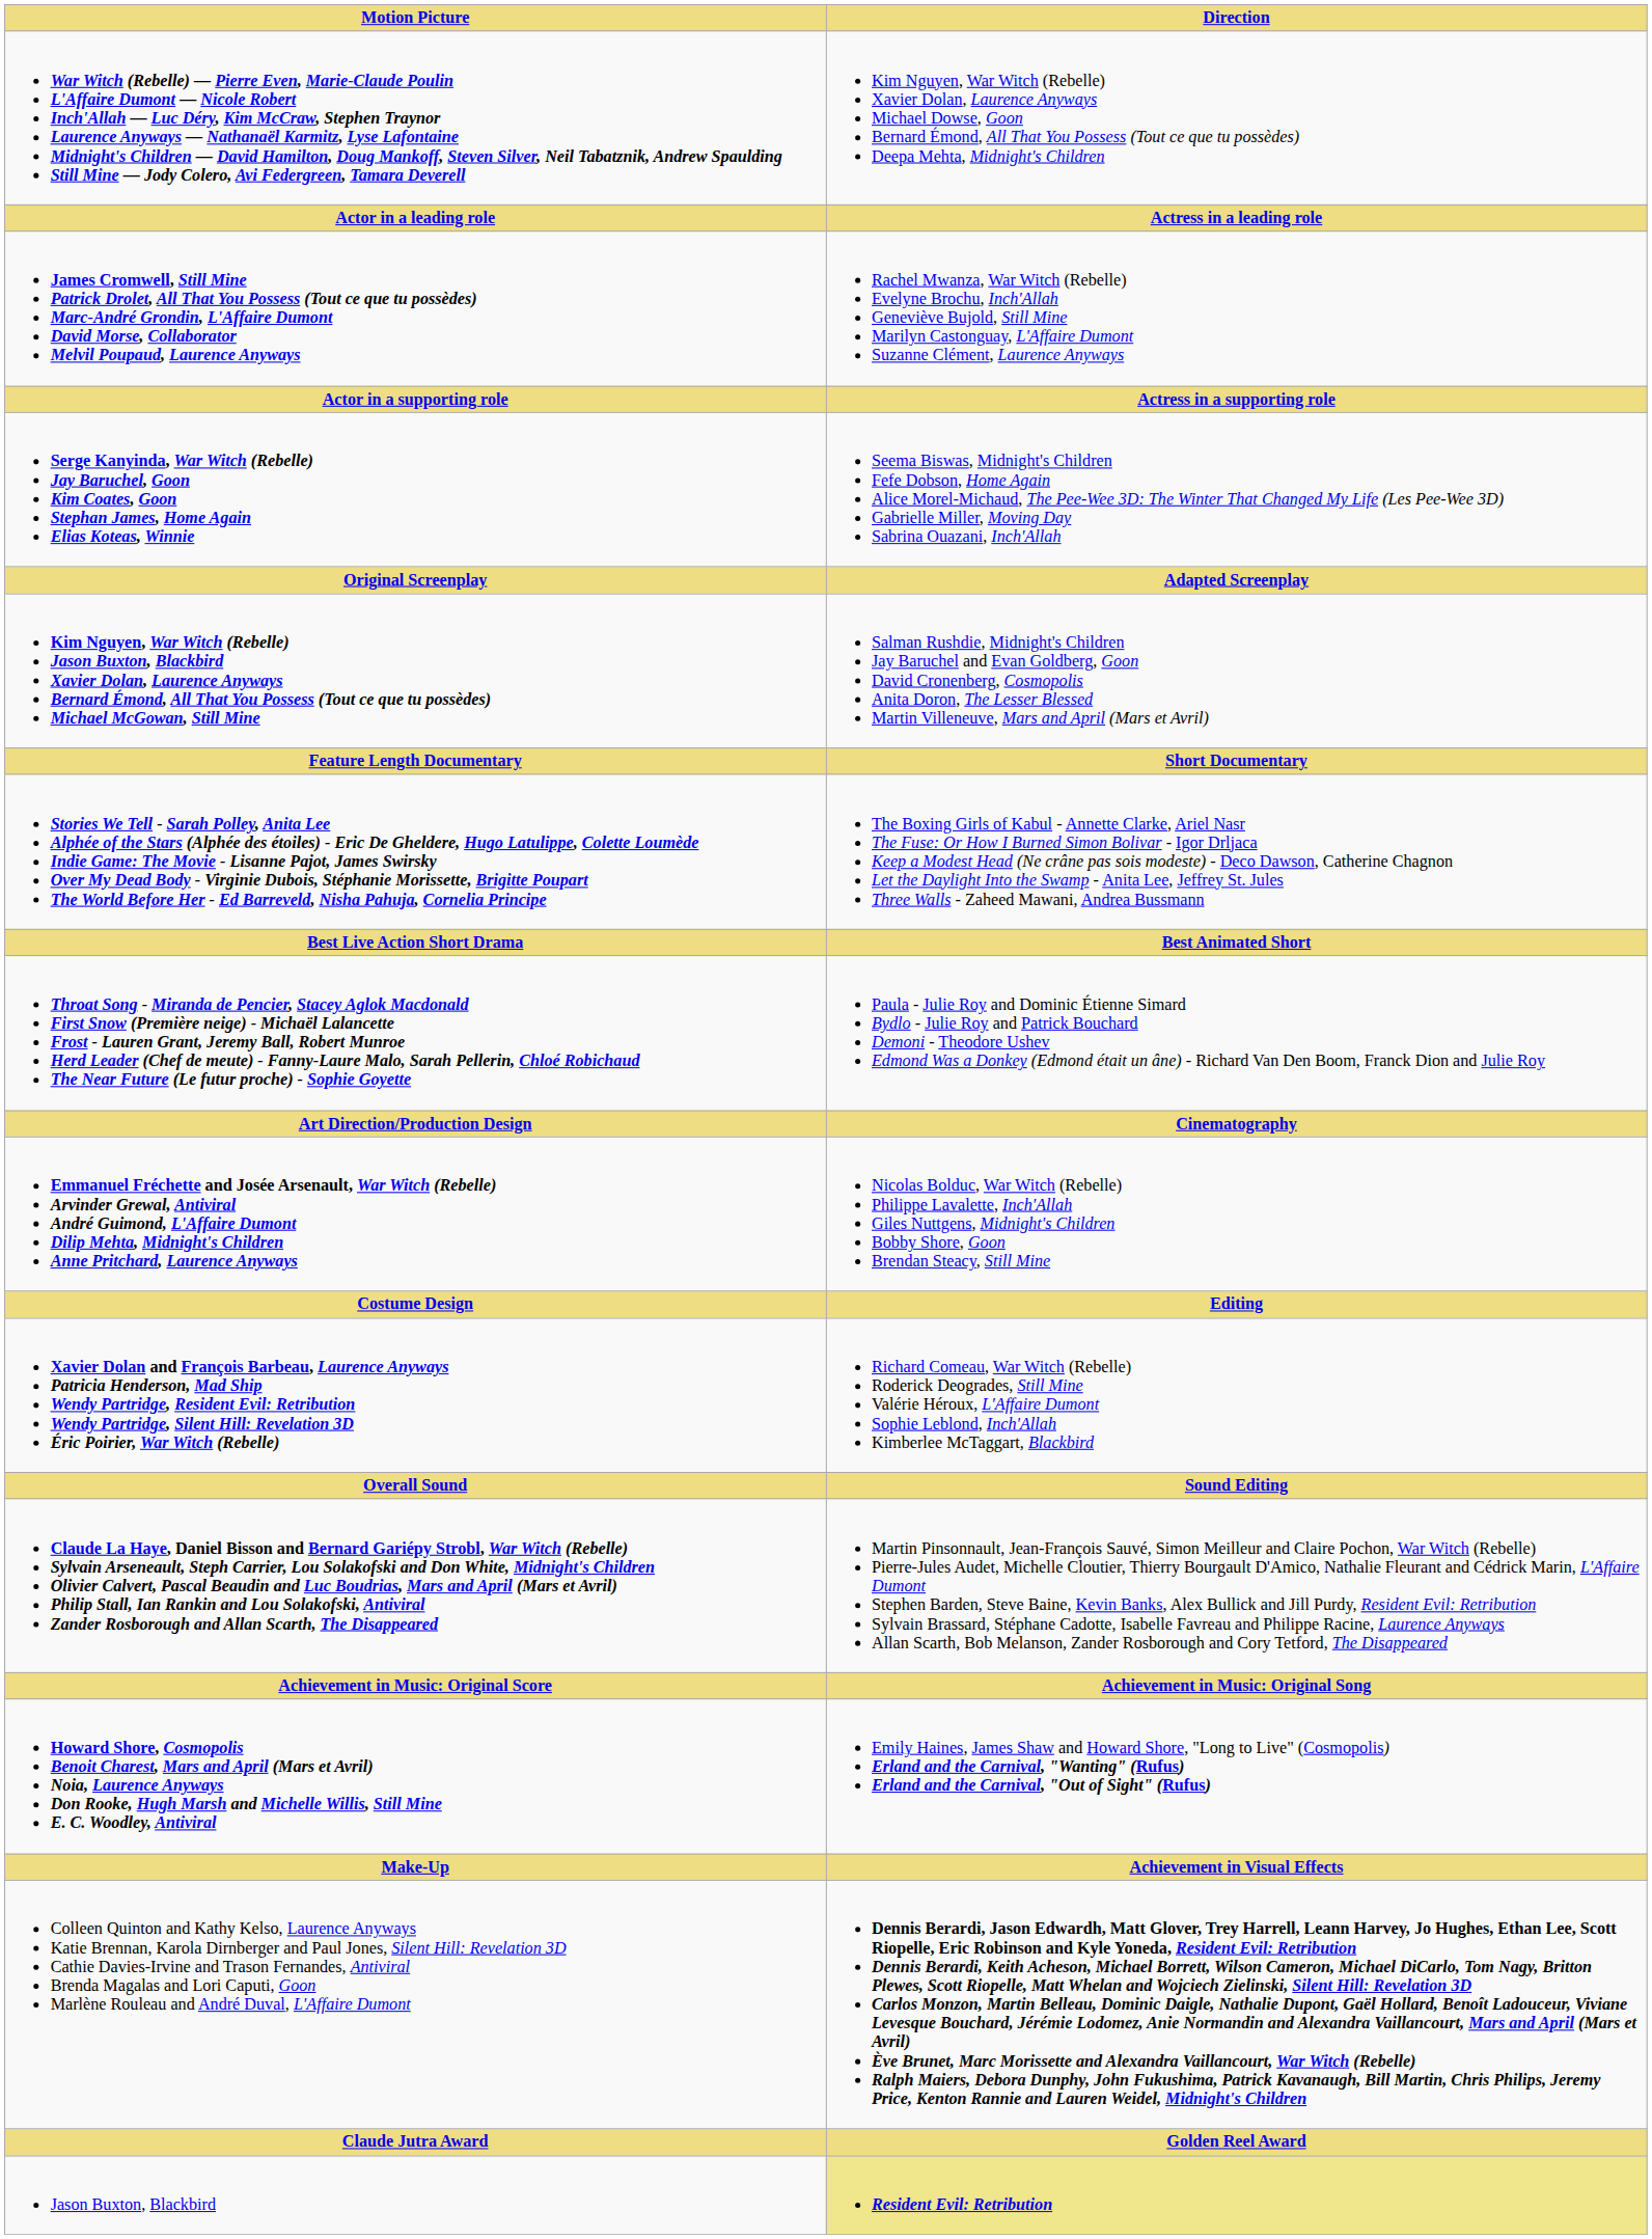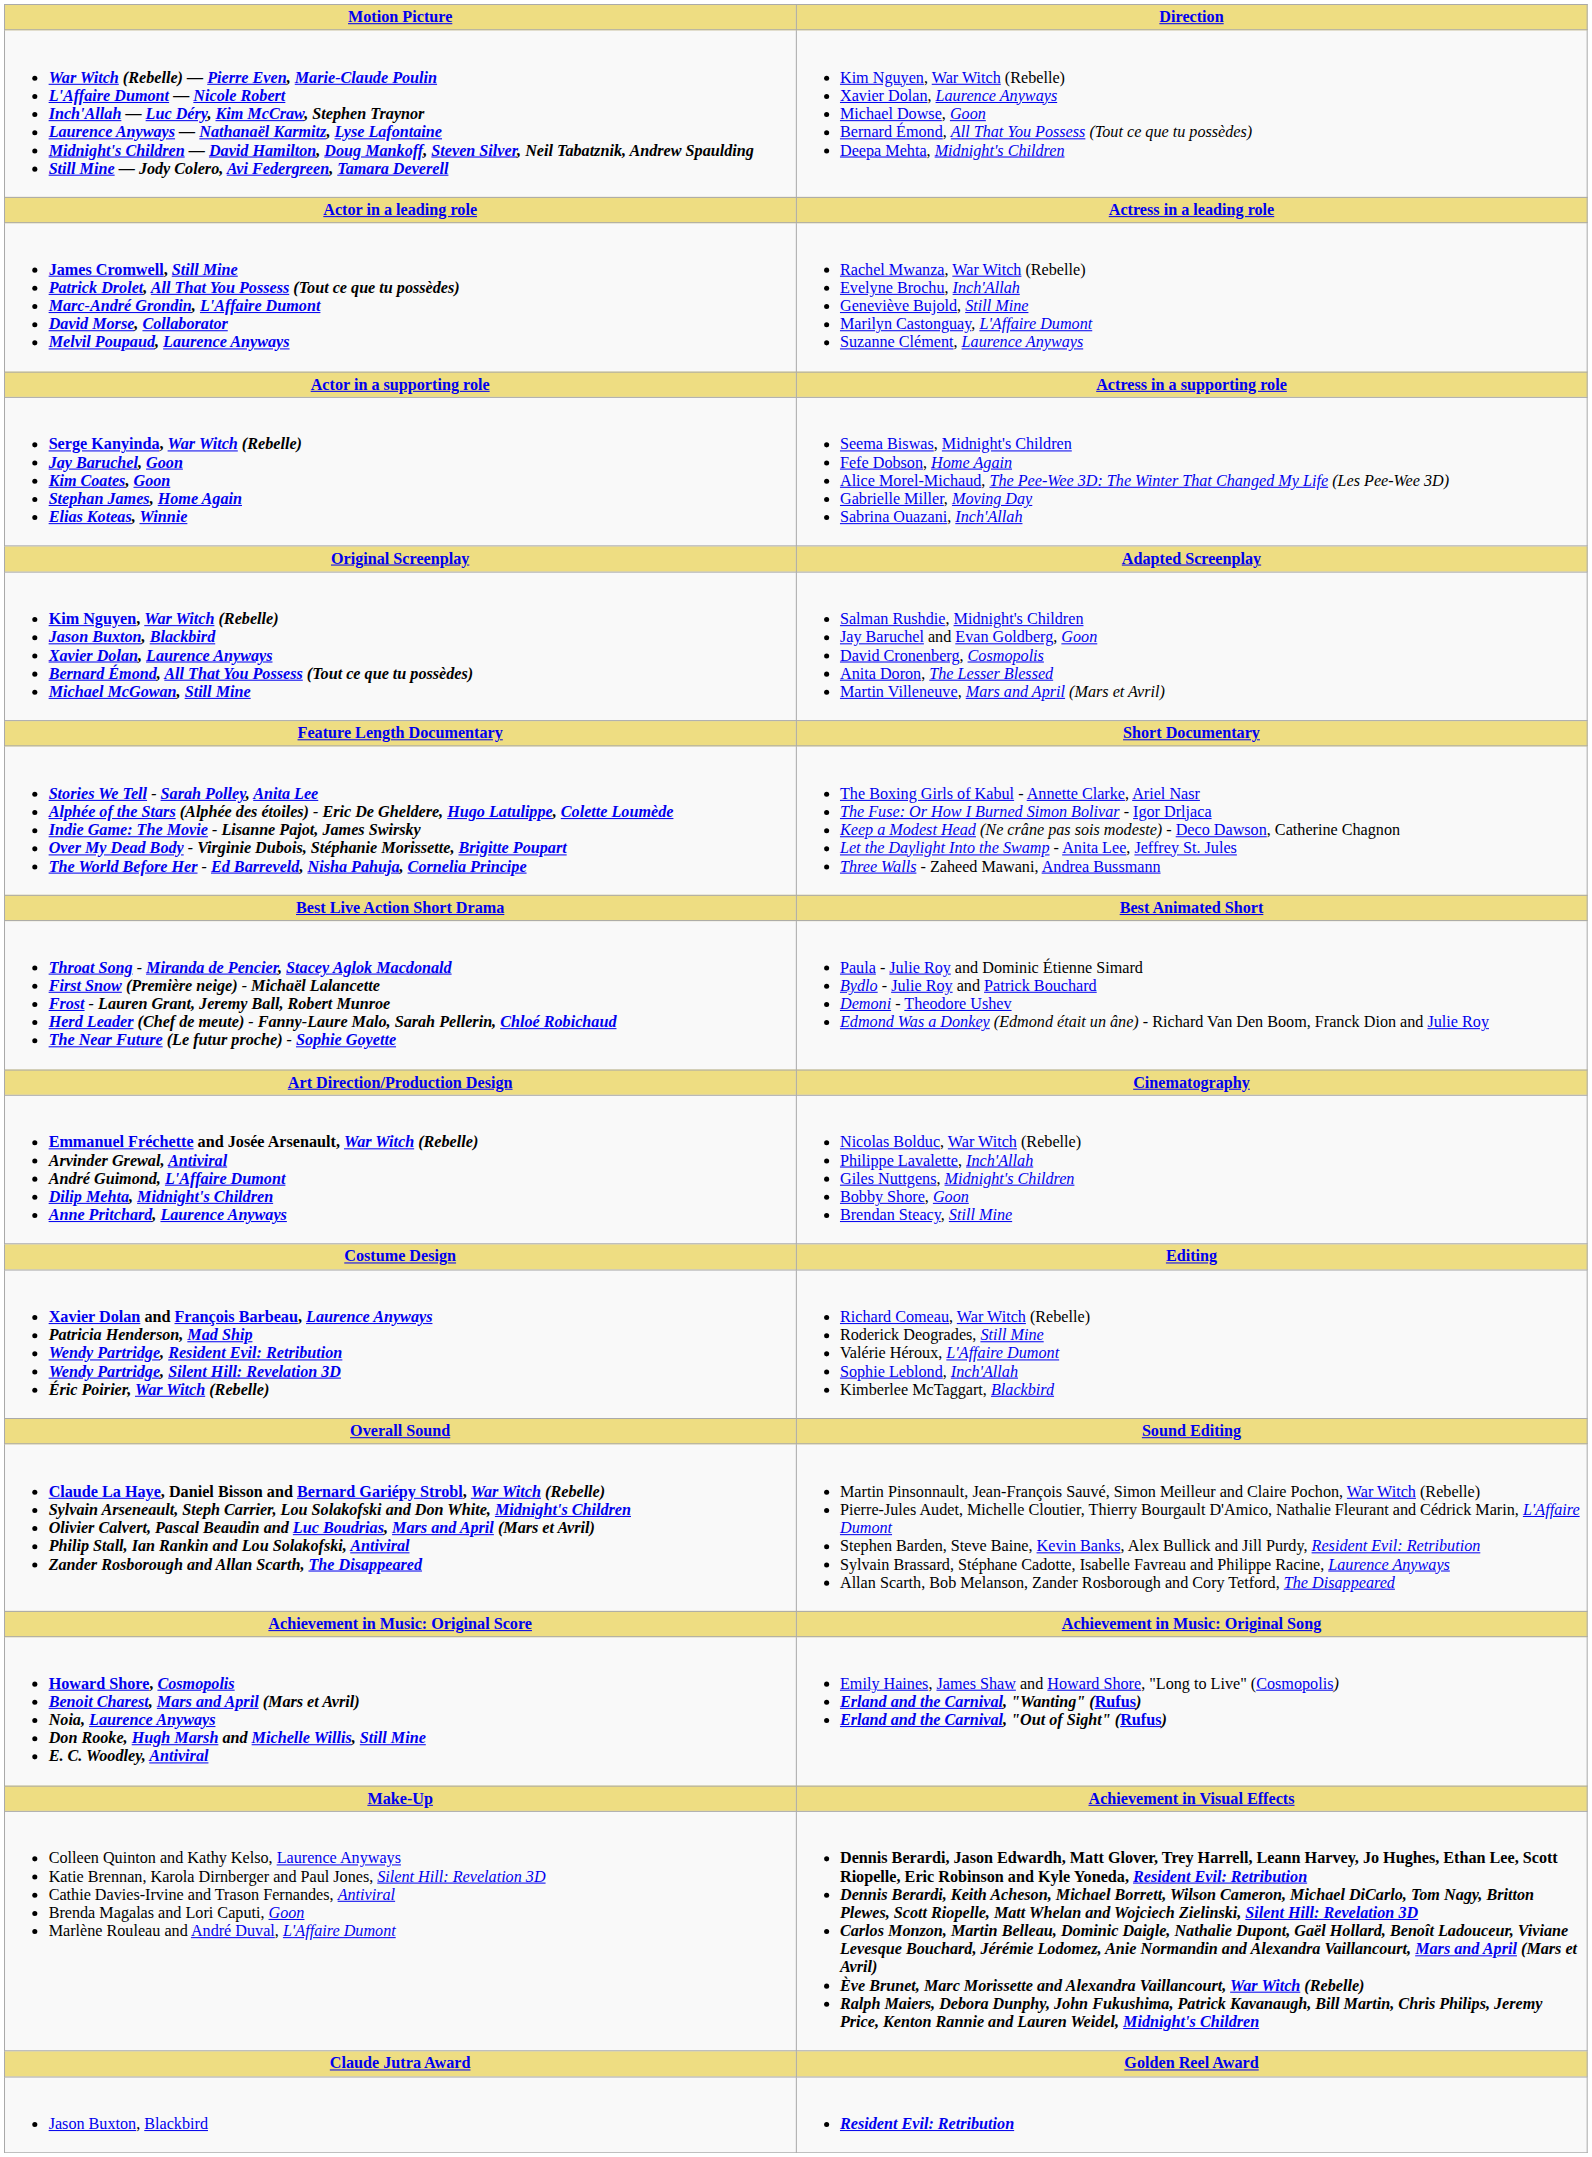Jason Buxton, Blackbird | Direction: khaki background -> no background
